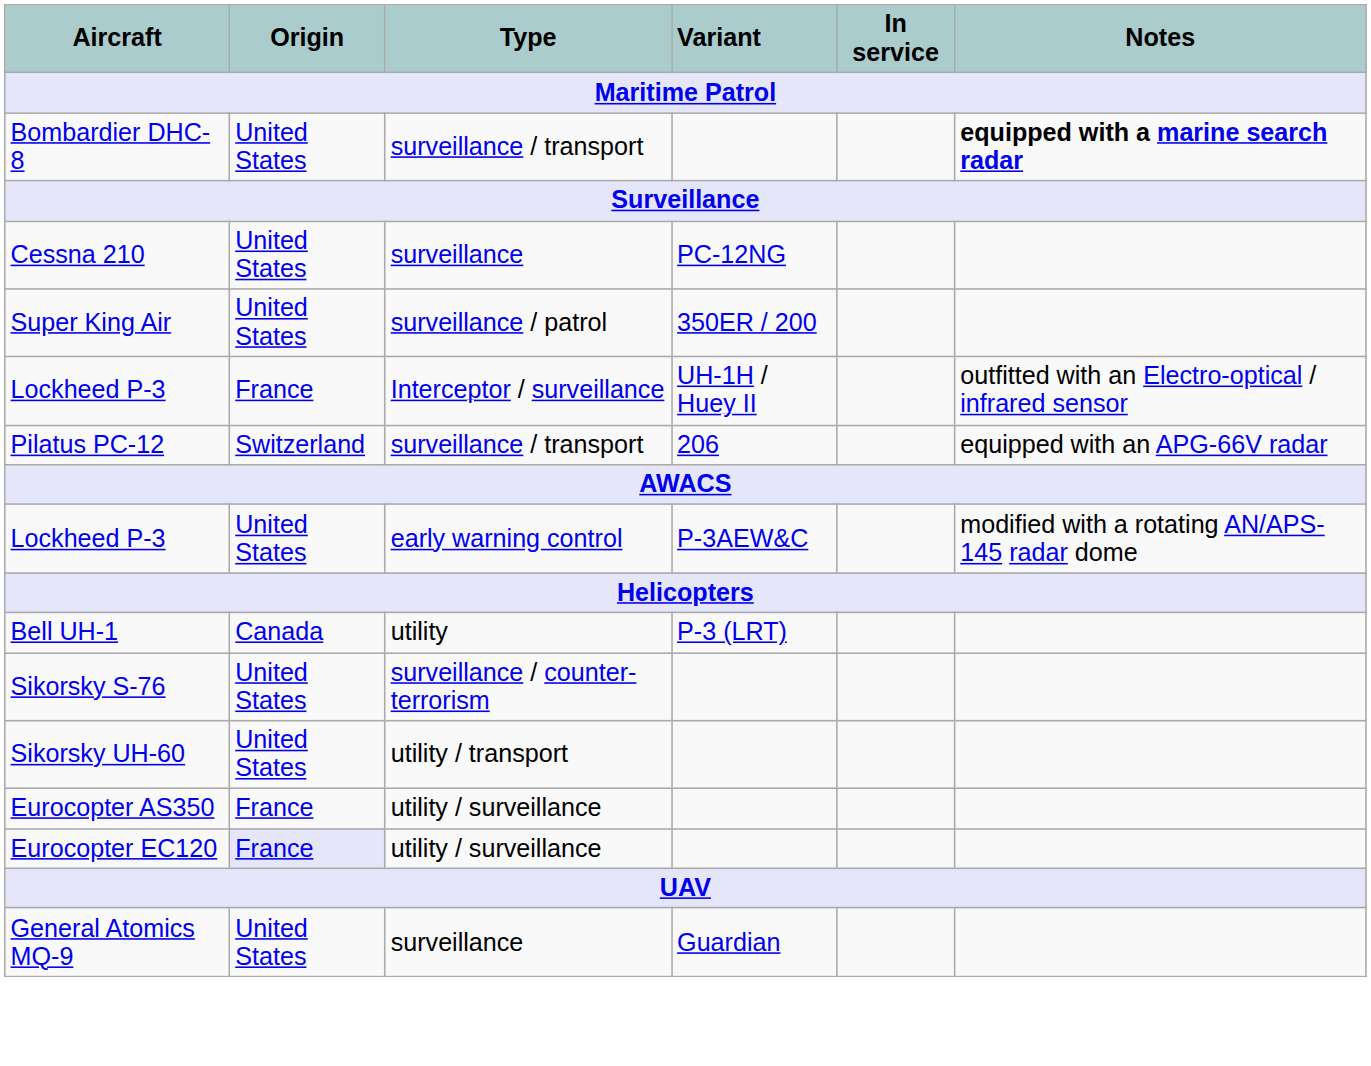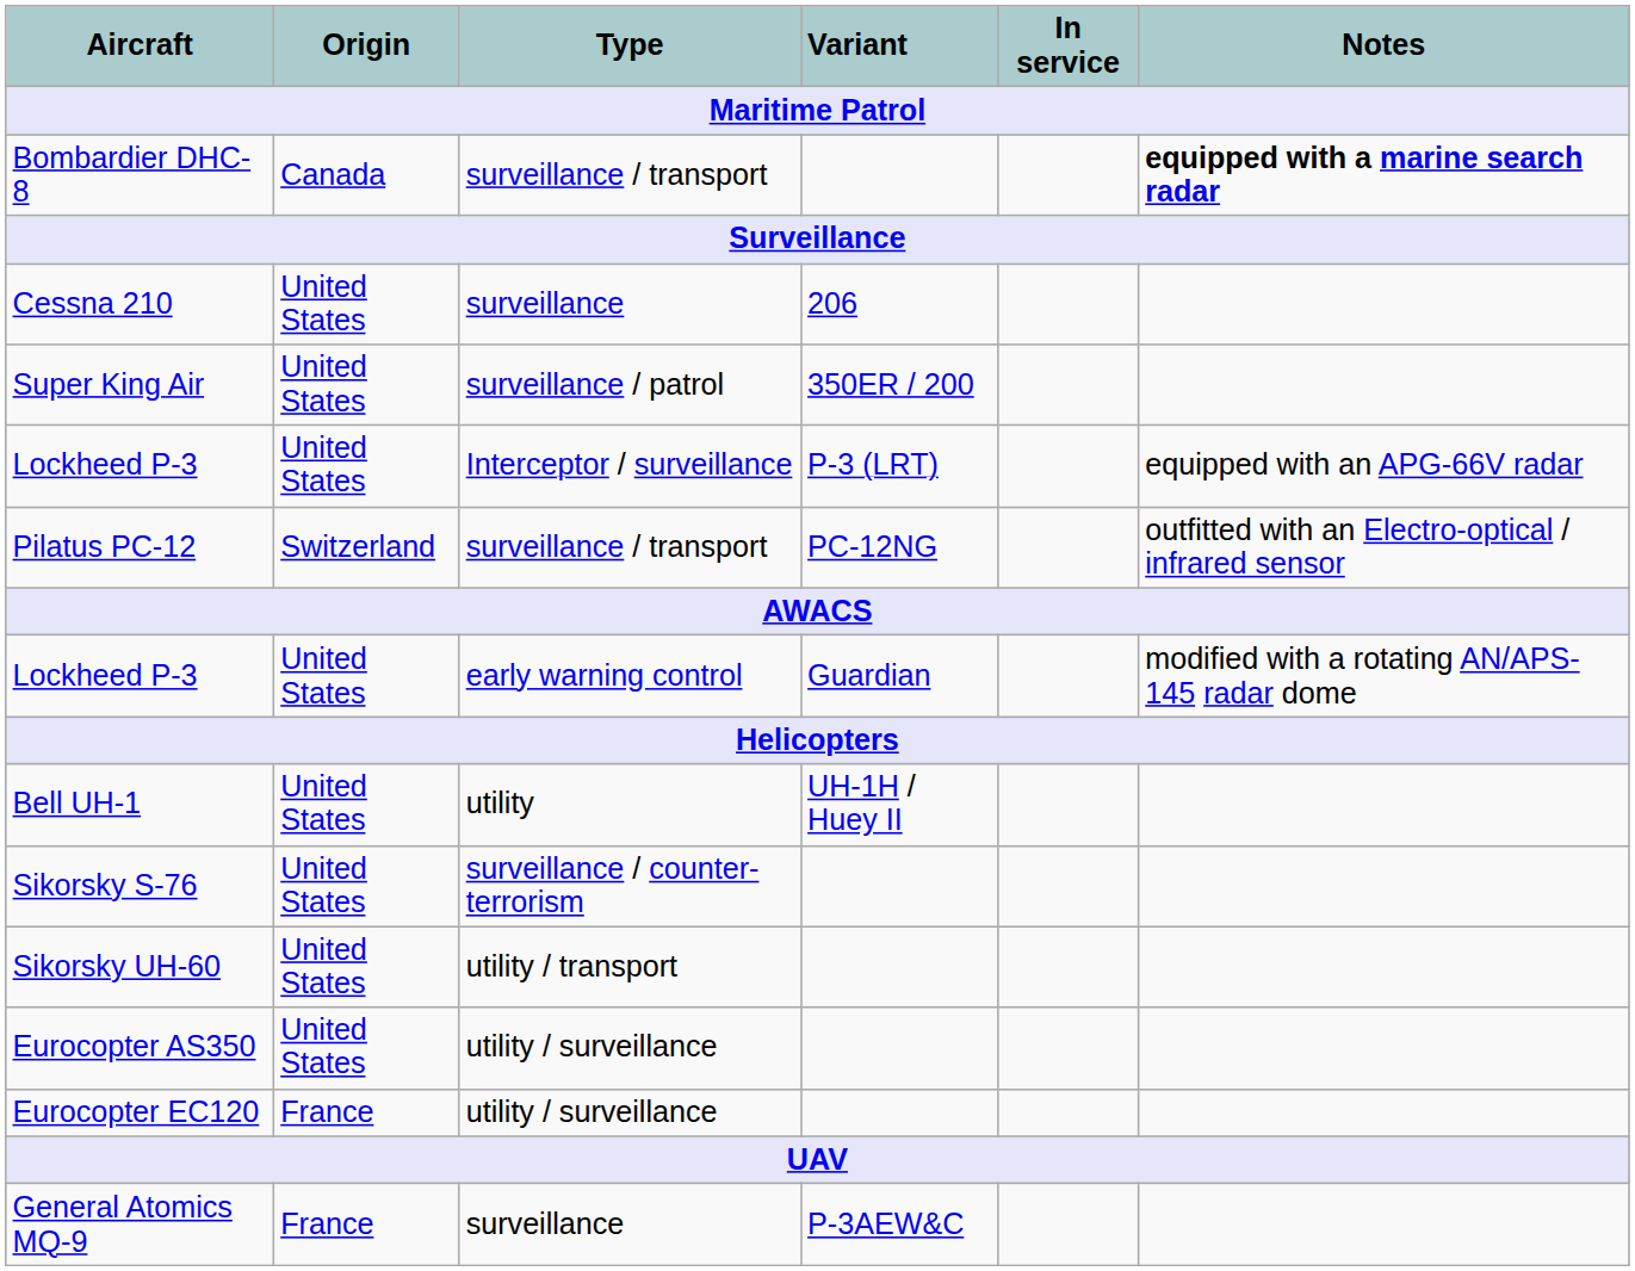Bombardier DHC-8 | Origin: United States -> Canada
Cessna 210 | Variant: PC-12NG -> 206
Lockheed P-3 / Interceptor / surveillance | Origin: France -> United States
Lockheed P-3 / Interceptor / surveillance | Variant: UH-1H / Huey II -> P-3 (LRT)
Lockheed P-3 / Interceptor / surveillance | Notes: outfitted with an Electro-optical / infrared sensor -> equipped with an APG-66V radar
Pilatus PC-12 | Variant: 206 -> PC-12NG
Pilatus PC-12 | Notes: equipped with an APG-66V radar -> outfitted with an Electro-optical / infrared sensor
Lockheed P-3 / early warning control | Variant: P-3AEW&C -> Guardian
Bell UH-1 | Origin: Canada -> United States
Bell UH-1 | Variant: P-3 (LRT) -> UH-1H / Huey II
Eurocopter AS350 | Origin: France -> United States
Eurocopter EC120 | Origin: lavender background -> no background
General Atomics MQ-9 | Origin: United States -> France
General Atomics MQ-9 | Variant: Guardian -> P-3AEW&C
